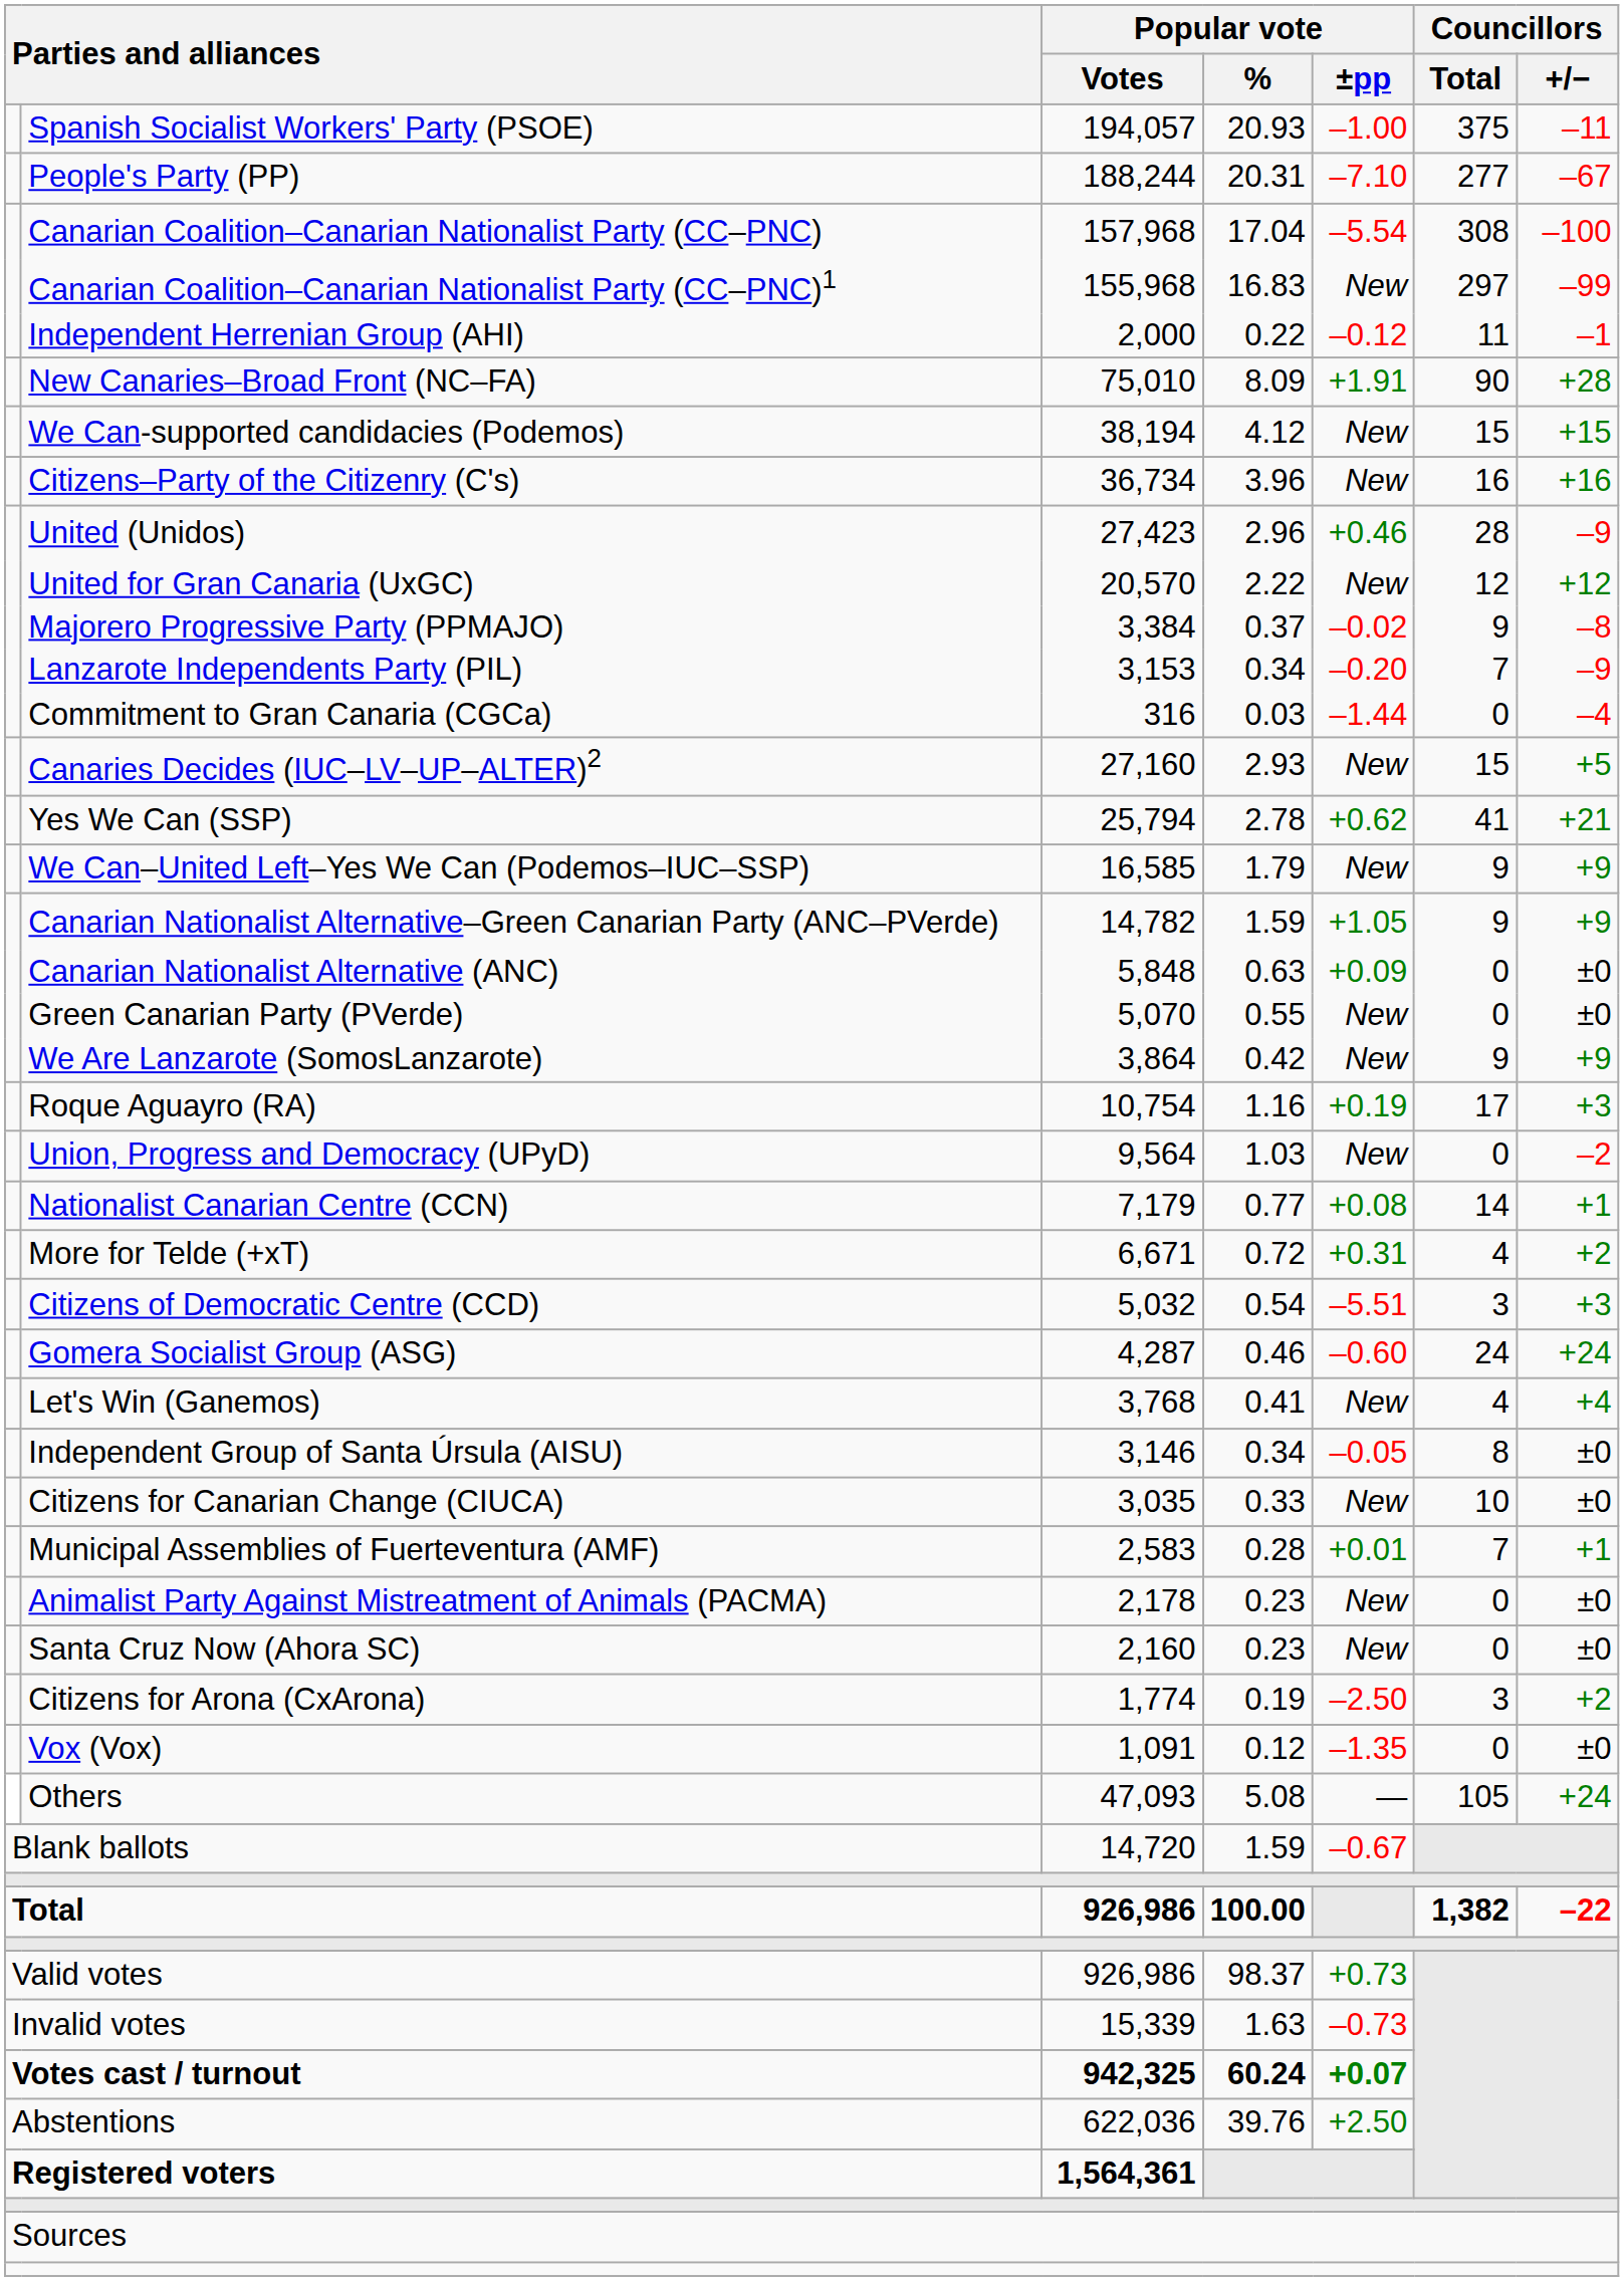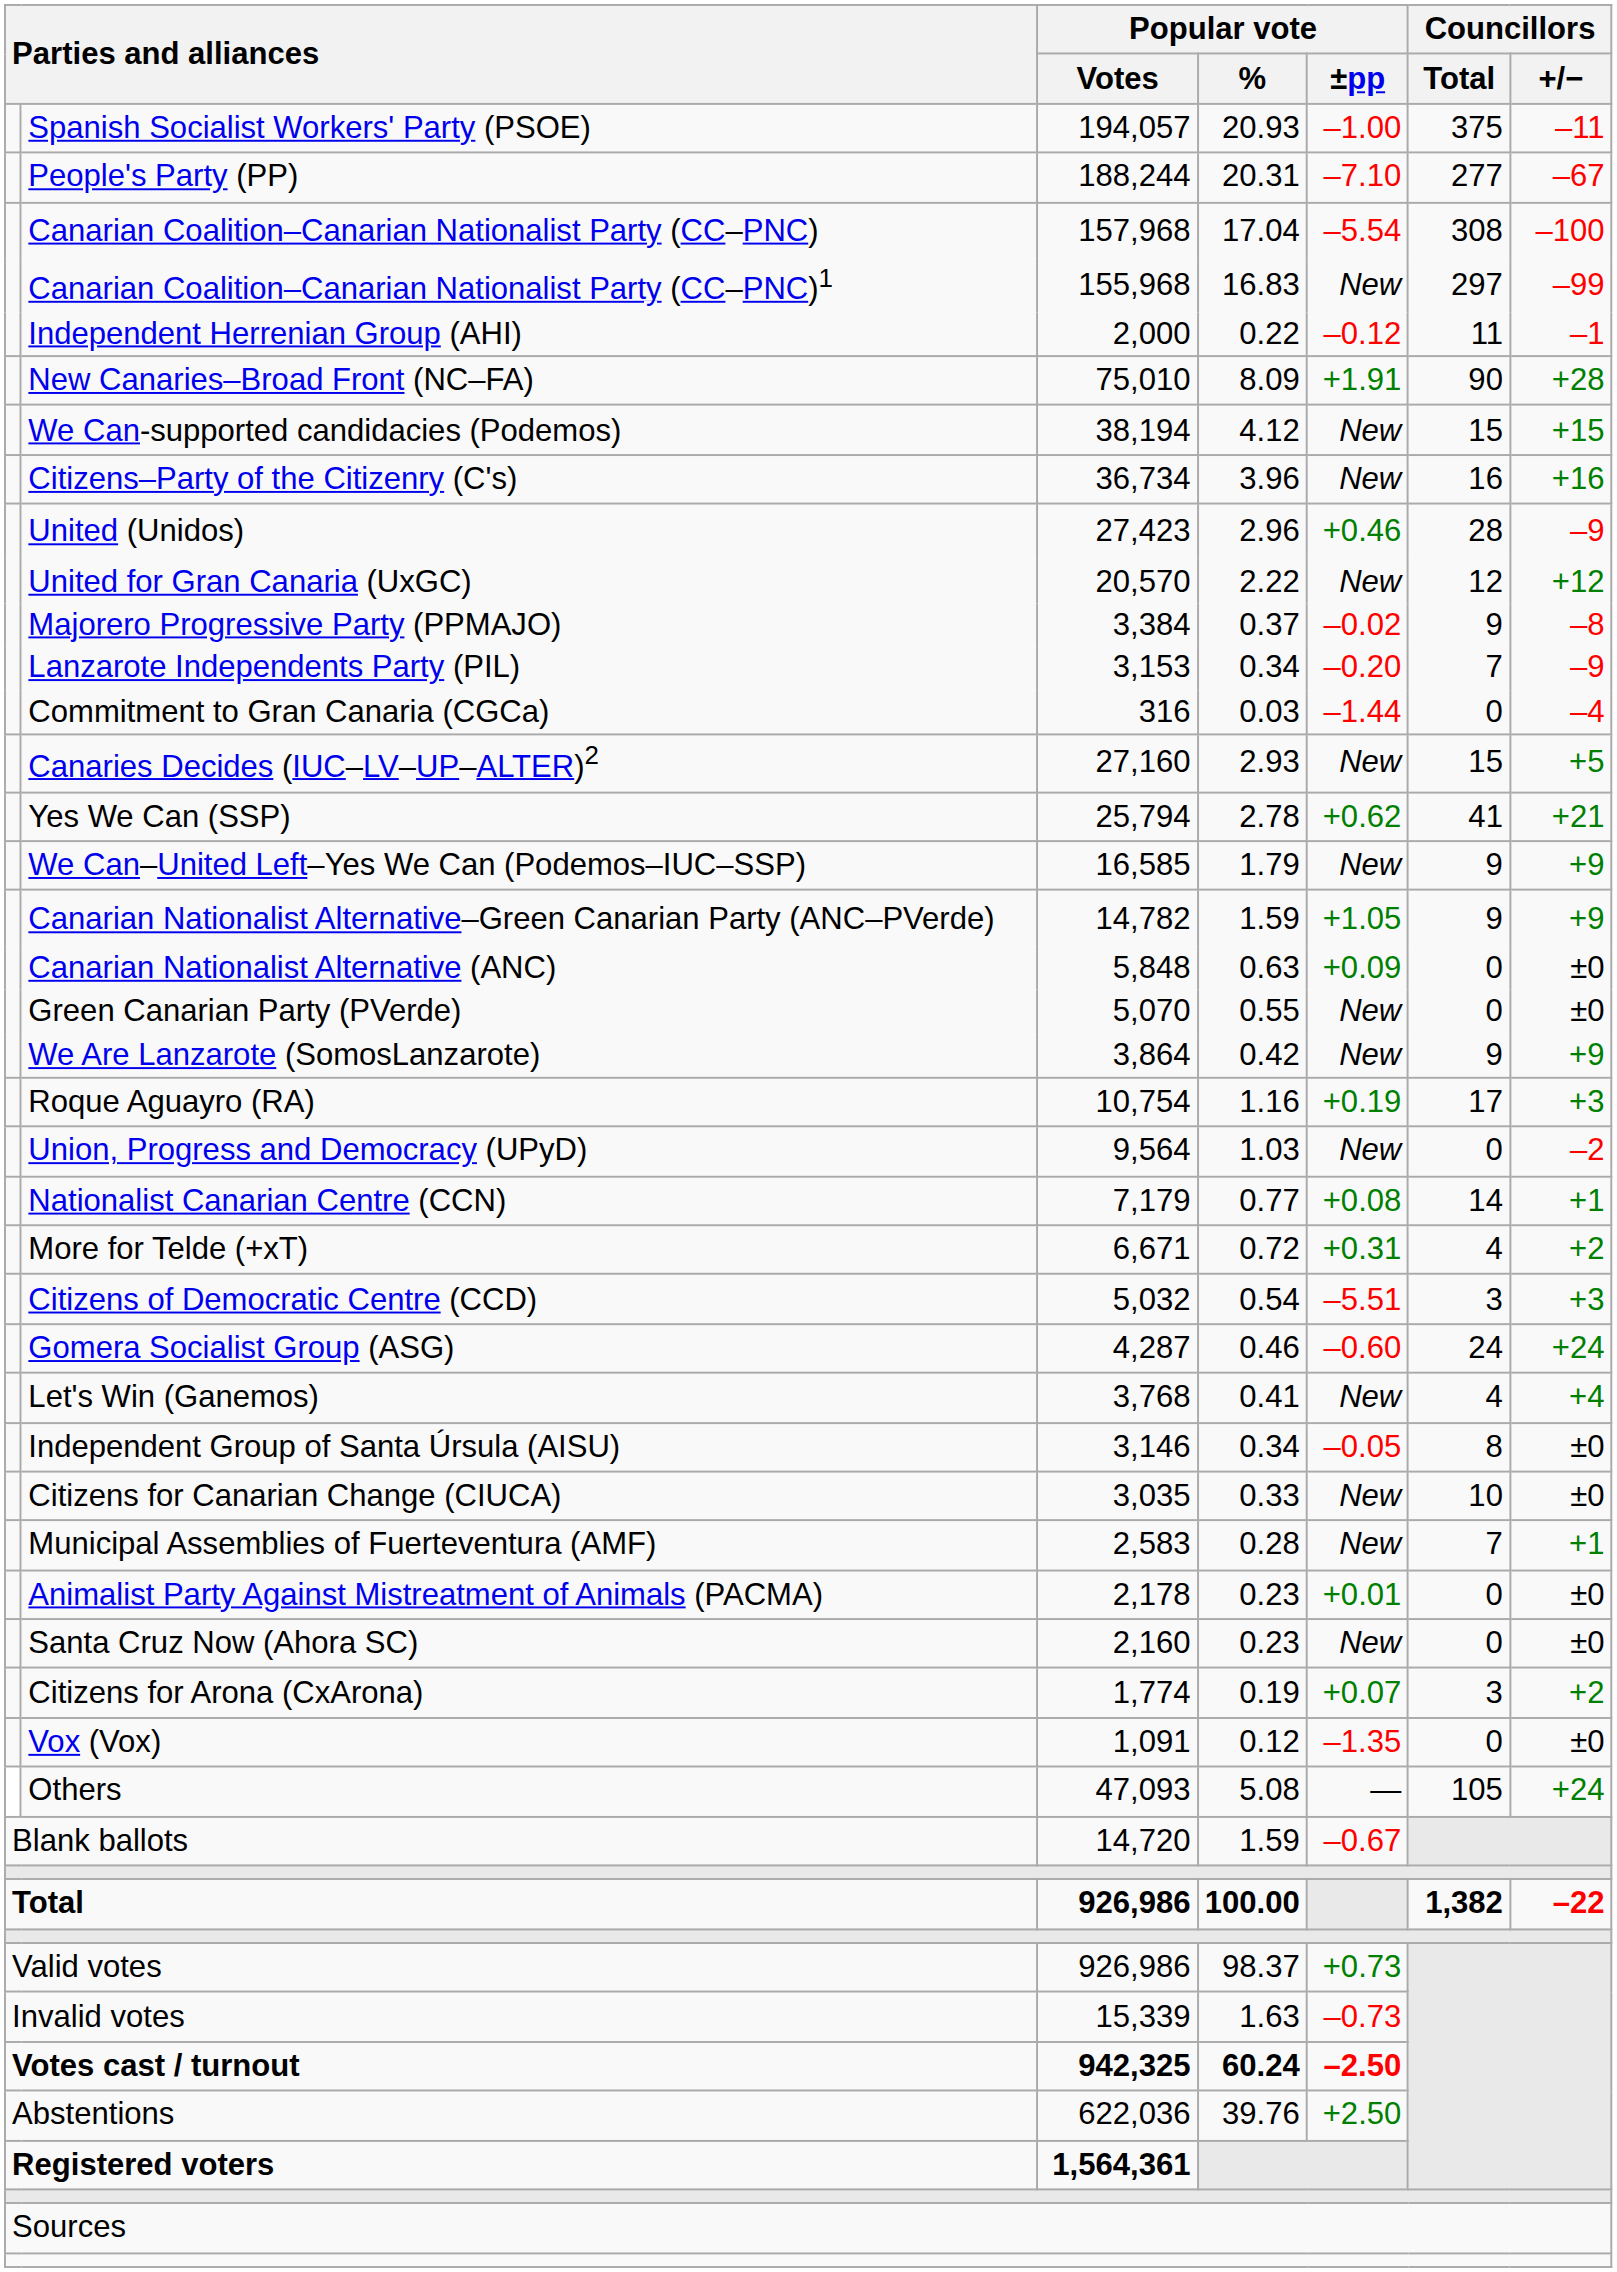Municipal Assemblies of Fuerteventura (AMF) | Popular vote / ±pp: +0.01 -> New
Animalist Party Against Mistreatment of Animals (PACMA) | Popular vote / ±pp: New -> +0.01
Citizens for Arona (CxArona) | Popular vote / ±pp: –2.50 -> +0.07
Votes cast / turnout | Popular vote / ±pp: +0.07 -> –2.50
